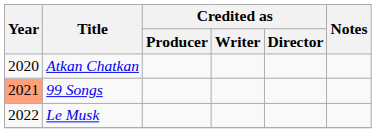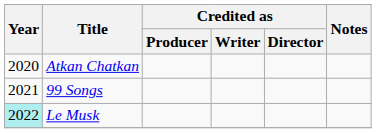99 Songs | Year: lightsalmon background -> no background
Le Musk | Year: no background -> paleturquoise background
